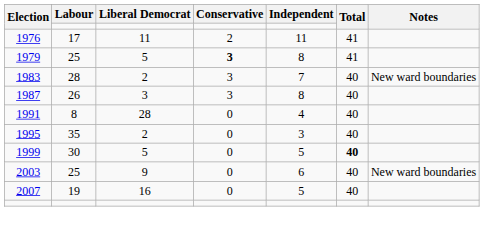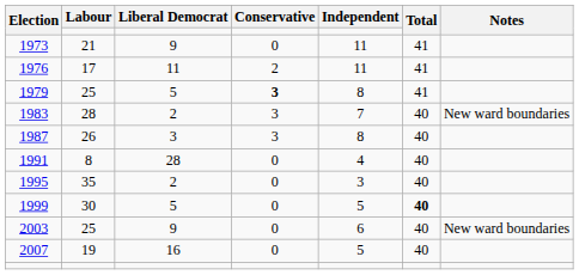+ row: 1973 | 21 | 9 | 0 | 11 | 41
